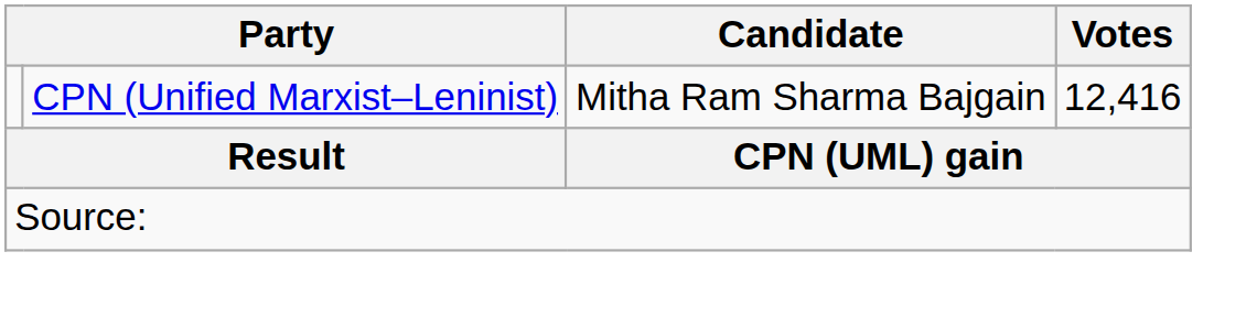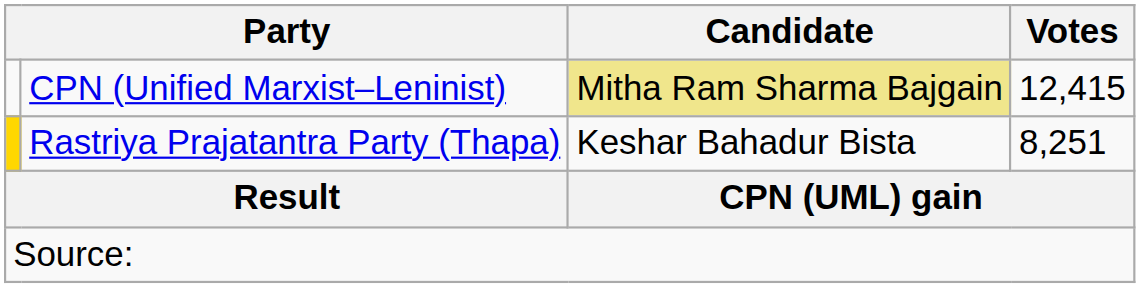CPN (Unified Marxist–Leninist) | Candidate: no background -> khaki background
CPN (Unified Marxist–Leninist) | Votes: 12,416 -> 12,415
+ row: Rastriya Prajatantra Party (Thapa) | Keshar Bahadur Bista | 8,251
